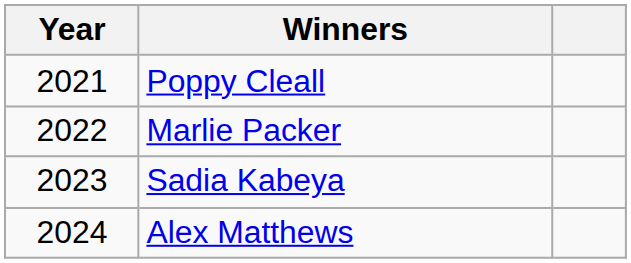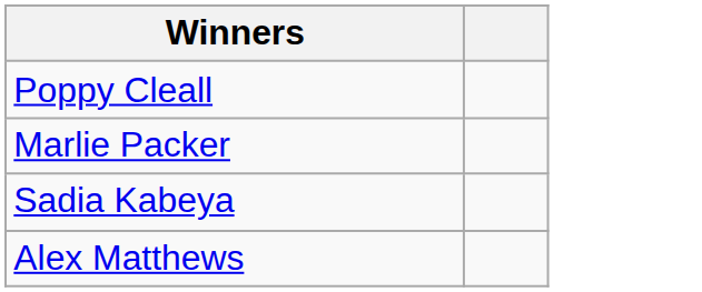- column: Year | 2021 | 2022 | 2023 | 2024
